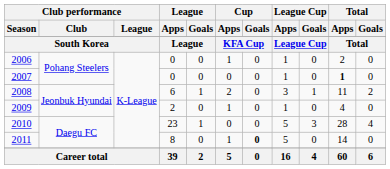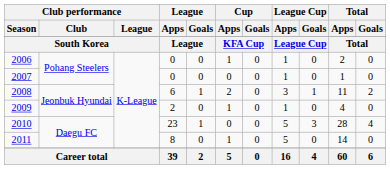2007 | Total / Apps: bold -> normal
2011 | Cup / Goals: bold -> normal
